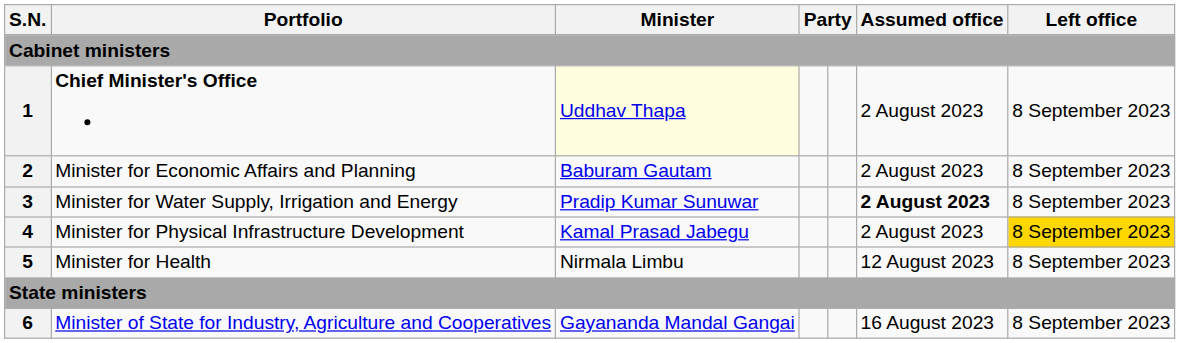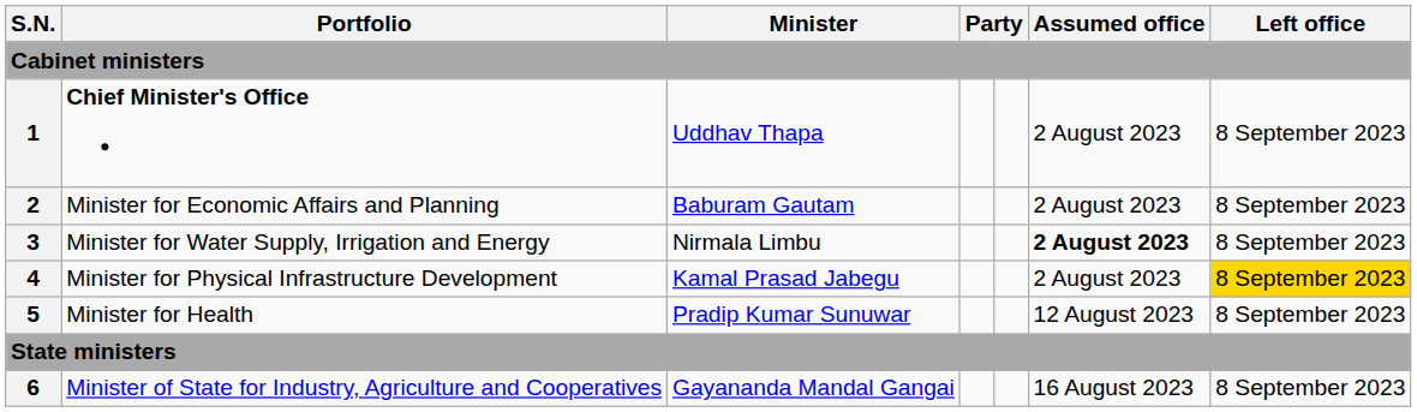Chief Minister's Office | Minister: lightyellow background -> no background
Minister for Water Supply, Irrigation and Energy | Minister: Pradip Kumar Sunuwar -> Nirmala Limbu
Minister for Health | Minister: Nirmala Limbu -> Pradip Kumar Sunuwar
